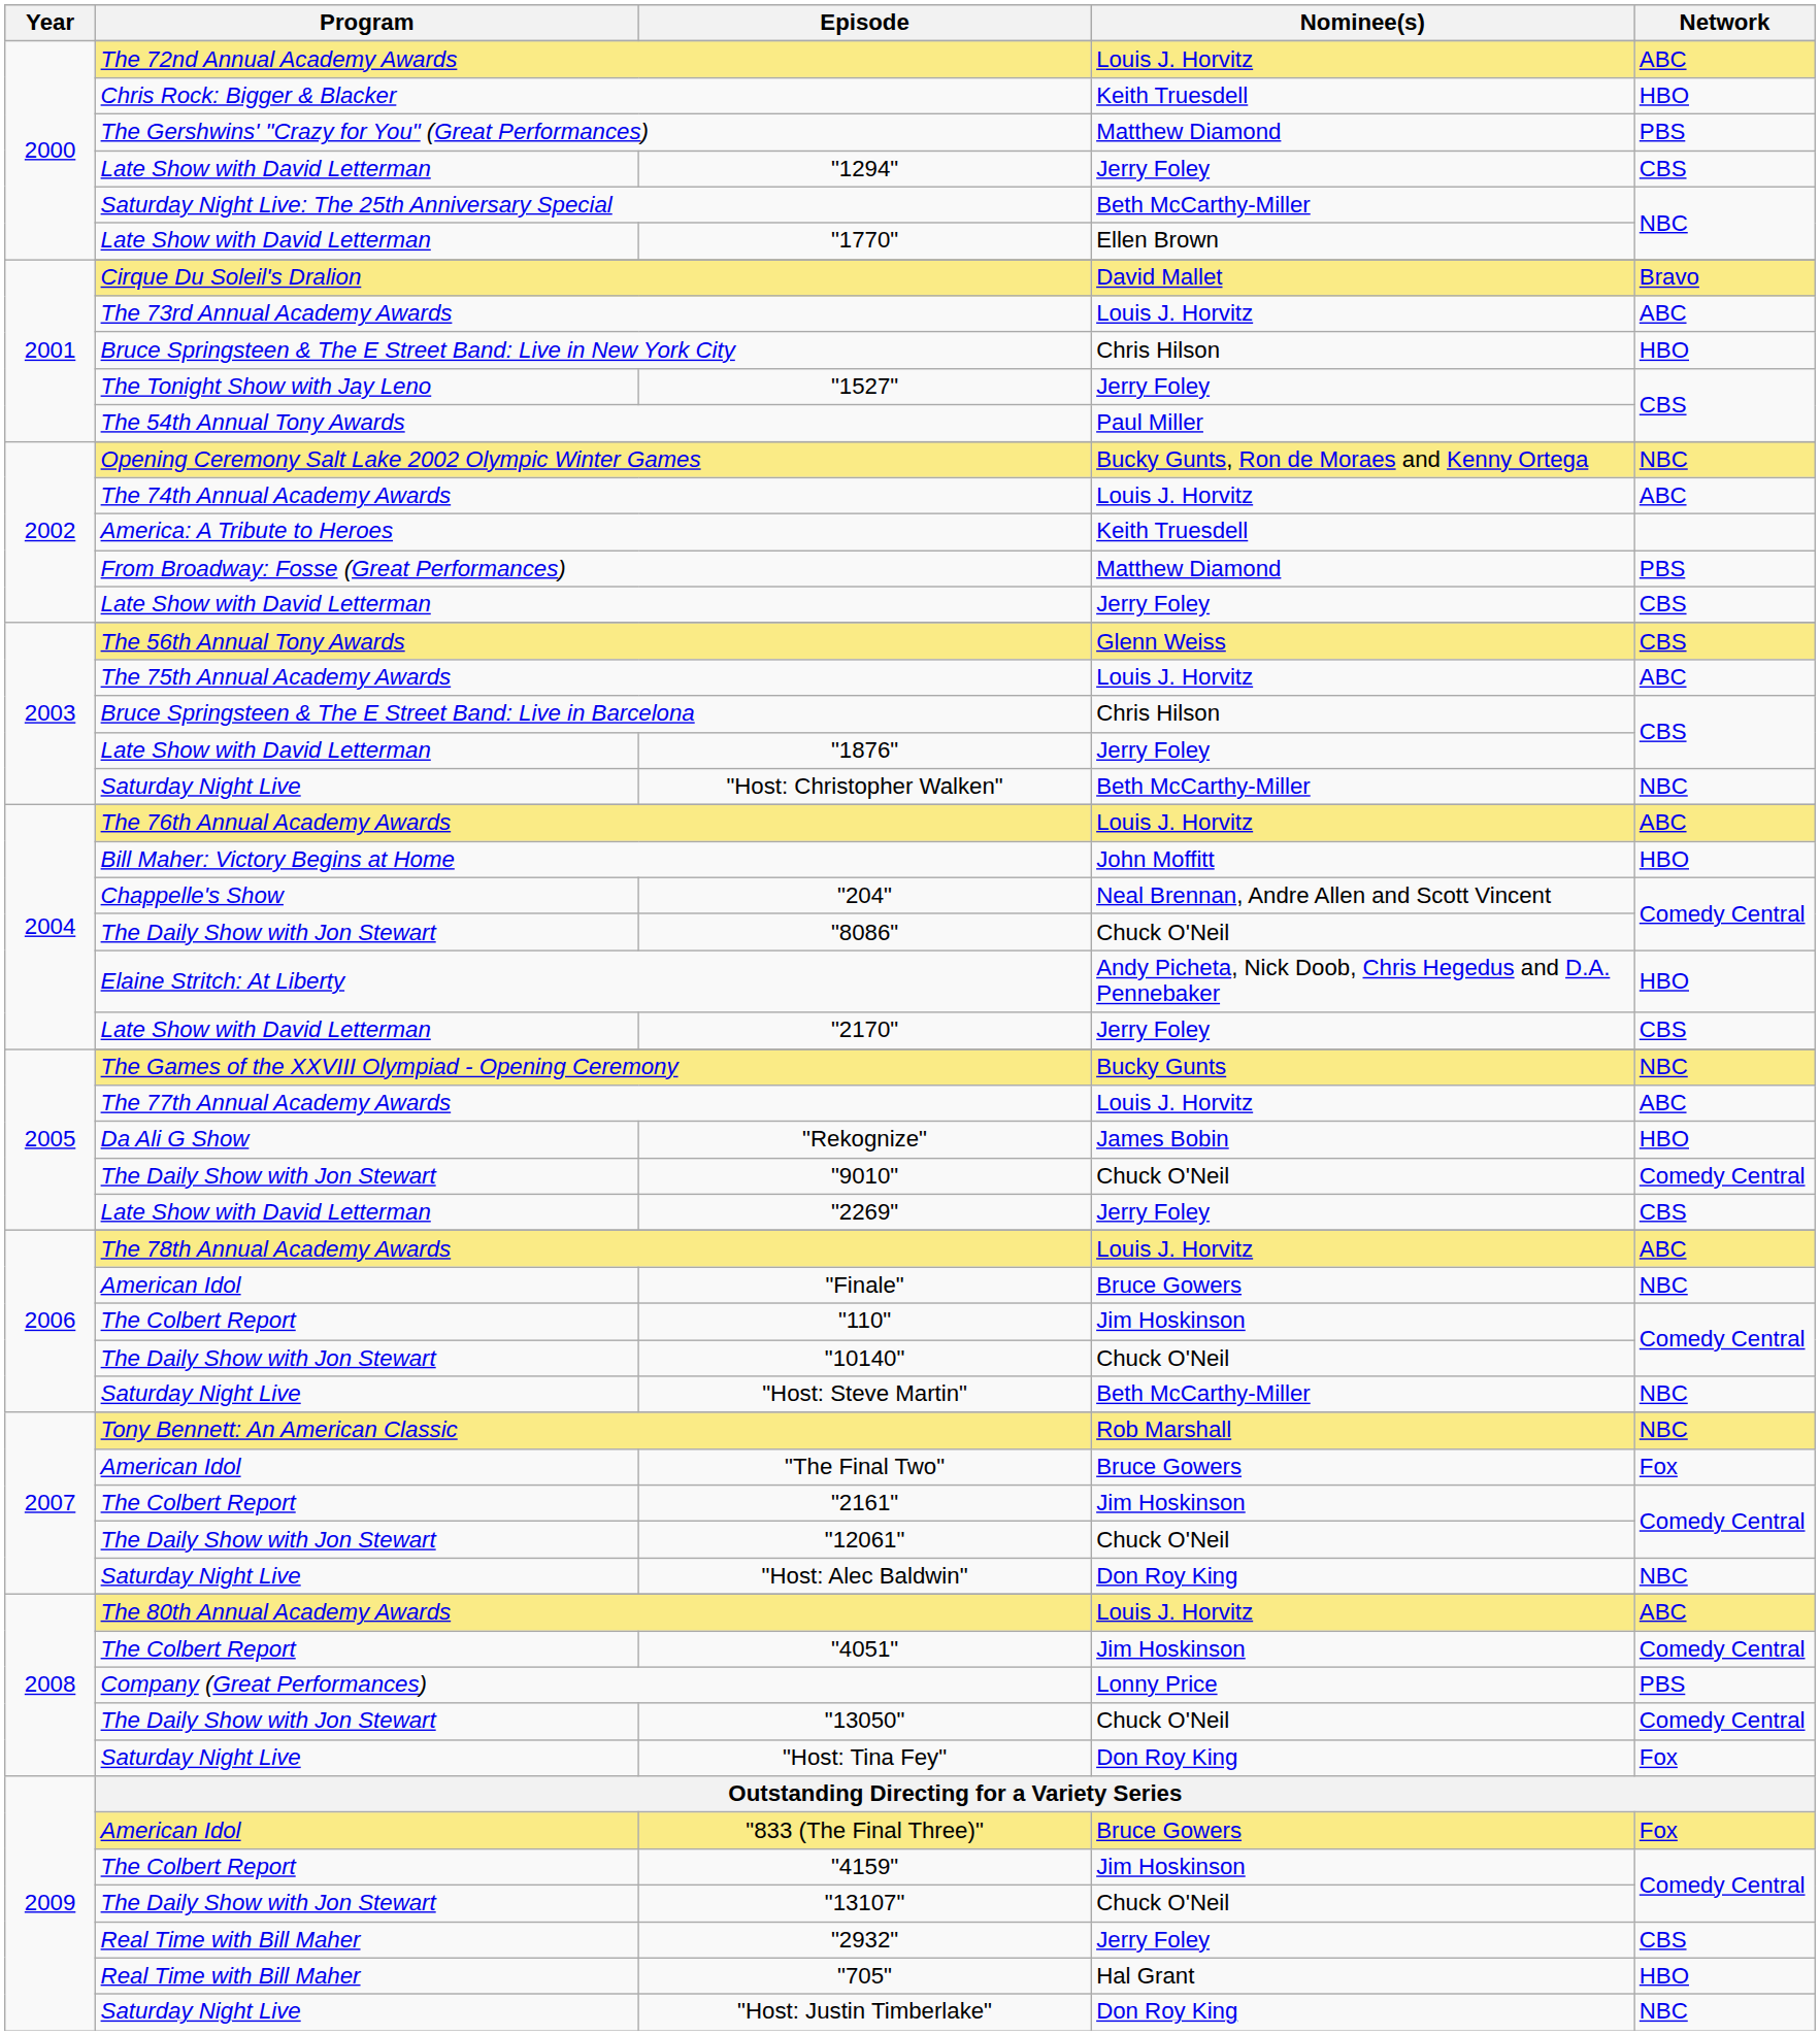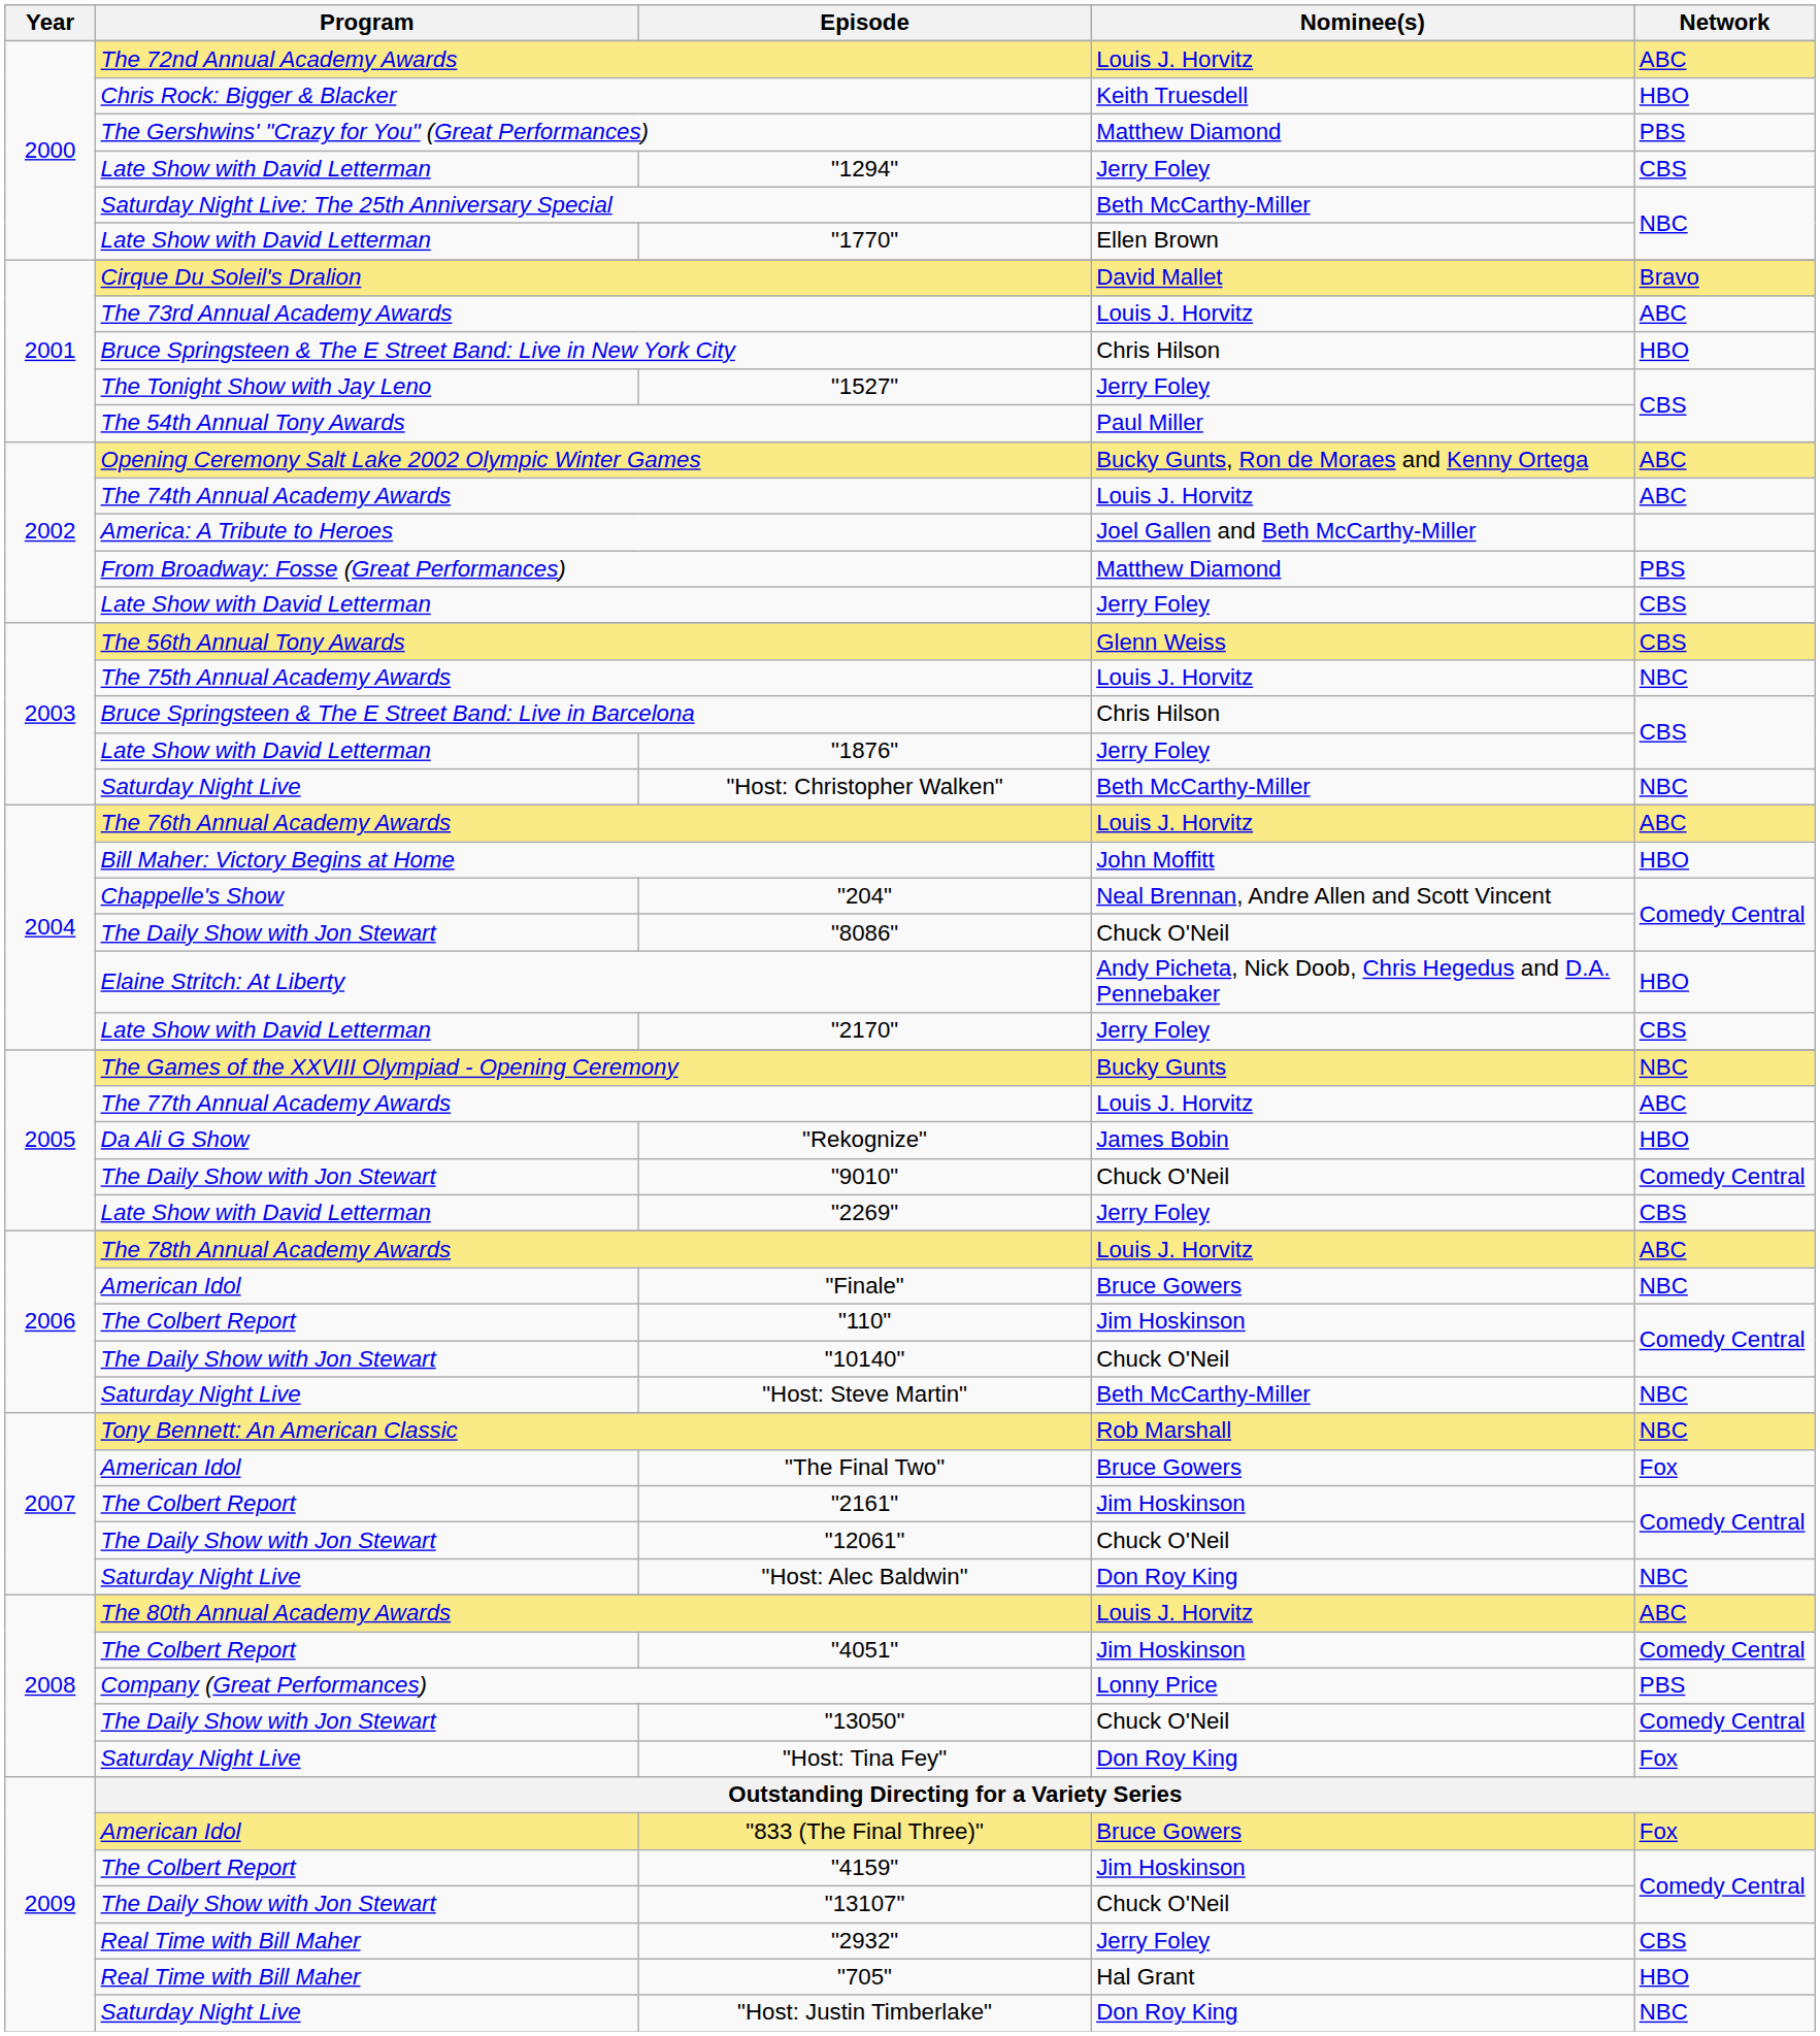Opening Ceremony Salt Lake 2002 Olympic Winter Games | Network: NBC -> ABC
America: A Tribute to Heroes | Nominee(s): Keith Truesdell -> Joel Gallen and Beth McCarthy-Miller
The 75th Annual Academy Awards | Network: ABC -> NBC
